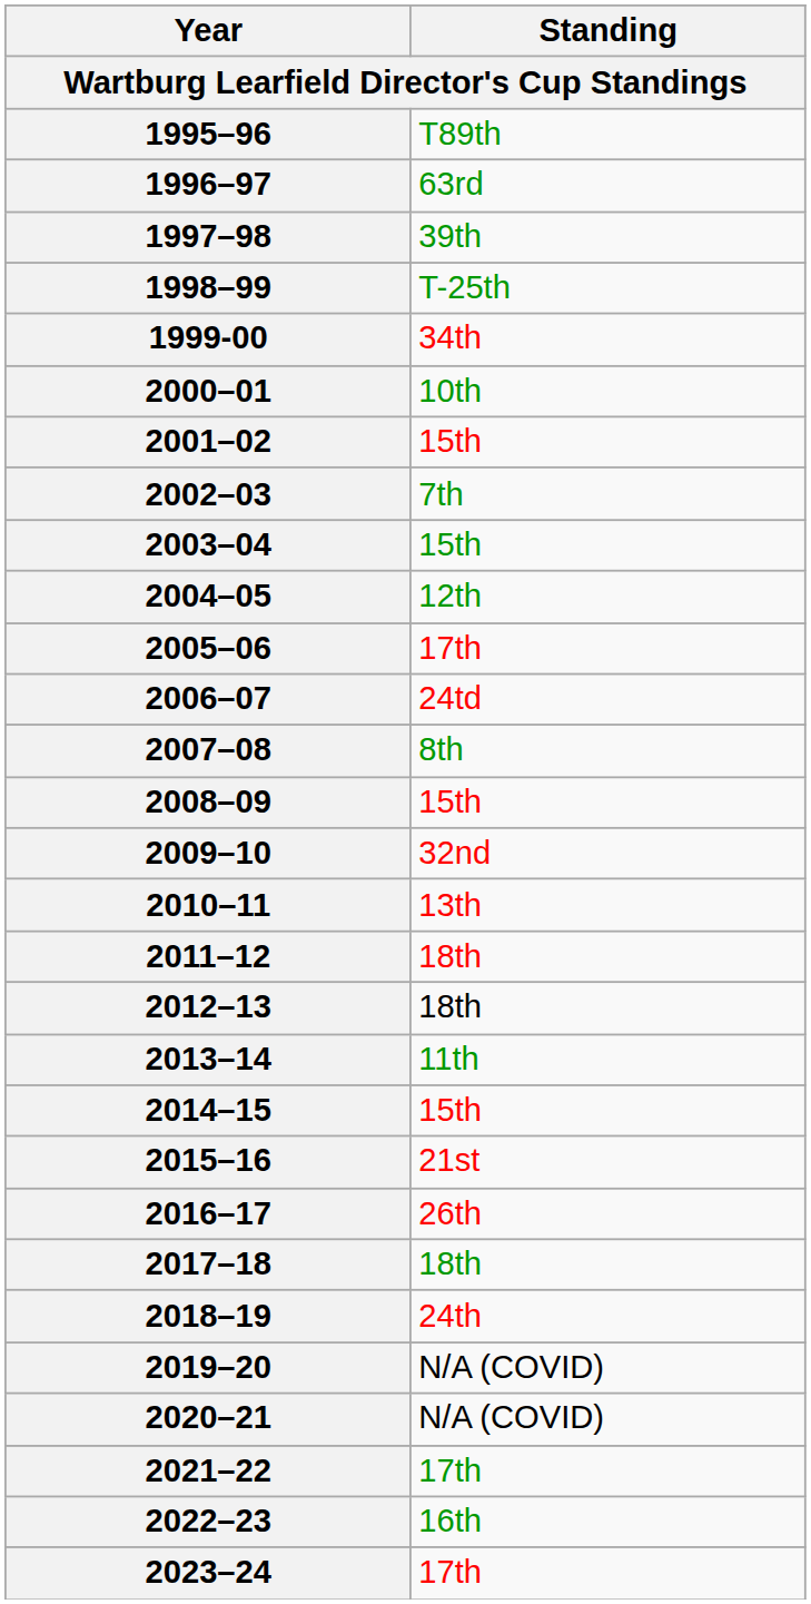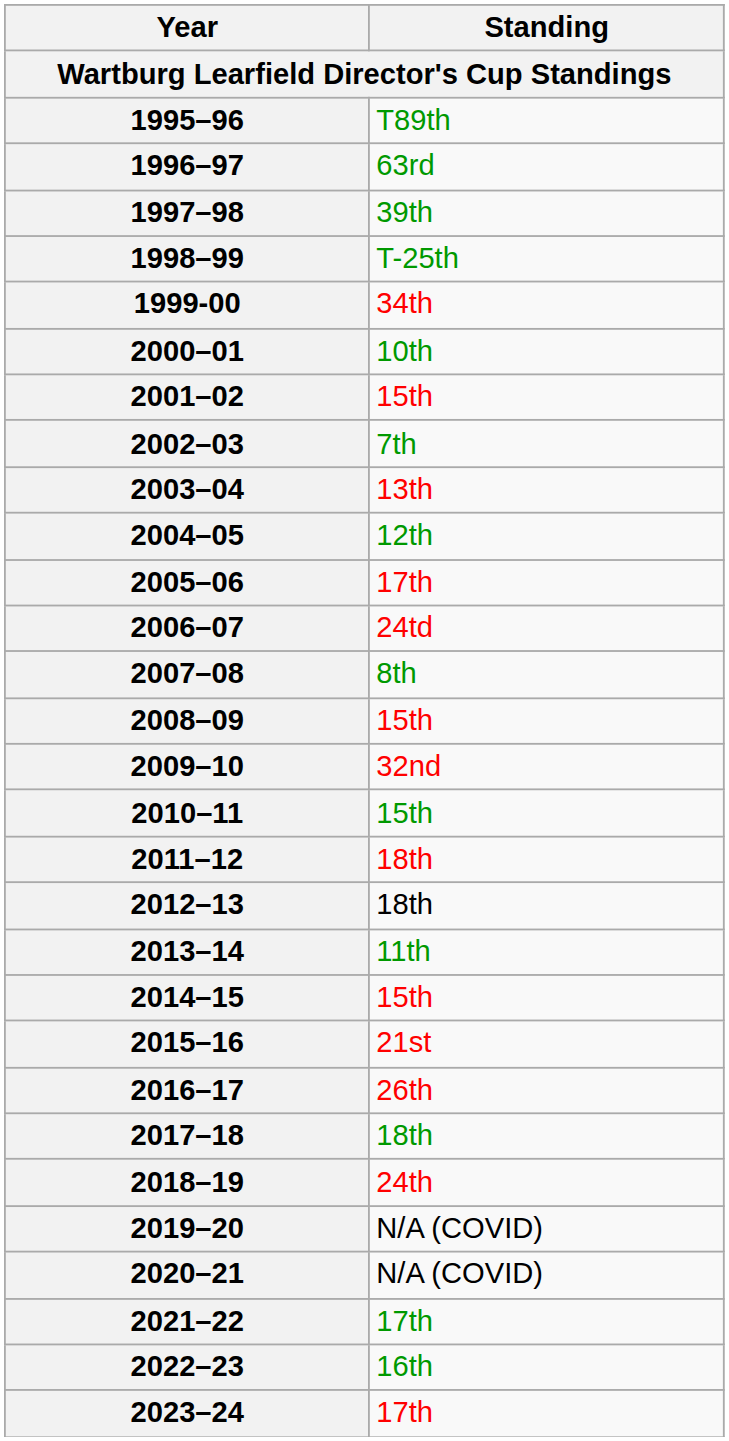2003–04 | Standing: 15th -> 13th
2010–11 | Standing: 13th -> 15th
